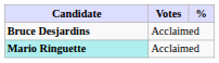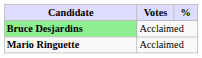Bruce Desjardins | Candidate: no background -> lightgreen background
Mario Ringuette | Candidate: paleturquoise background -> no background
